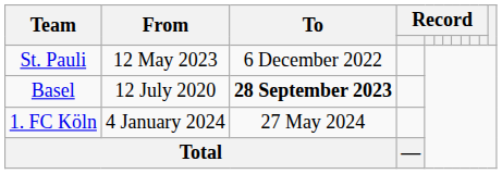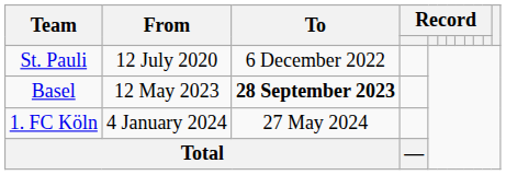St. Pauli | From: 12 May 2023 -> 12 July 2020
Basel | From: 12 July 2020 -> 12 May 2023
